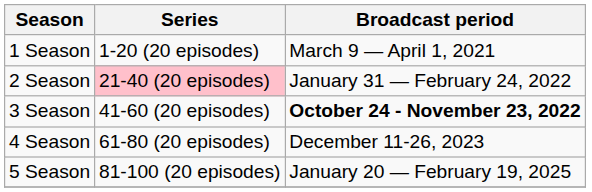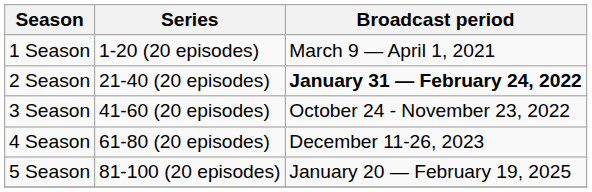2 Season | Series: pink background -> no background
2 Season | Broadcast period: normal -> bold
3 Season | Broadcast period: bold -> normal
